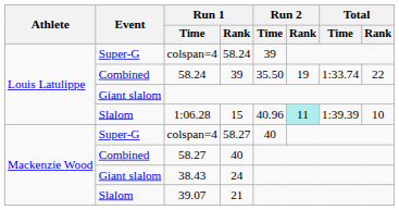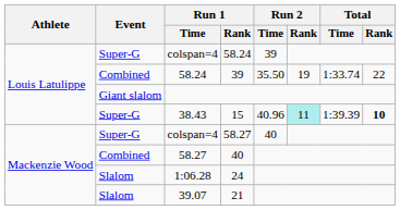15 | Event: Slalom -> Super-G
15 | Run 1 / Time: 1:06.28 -> 38.43
15 | Total / Rank: normal -> bold
24 | Event: Giant slalom -> Slalom
24 | Run 1 / Time: 38.43 -> 1:06.28
